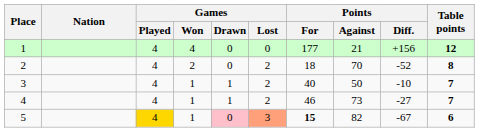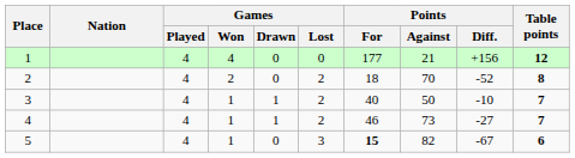5 | Games / Played: gold background -> no background
5 | Games / Drawn: pink background -> no background
5 | Games / Lost: lightsalmon background -> no background
